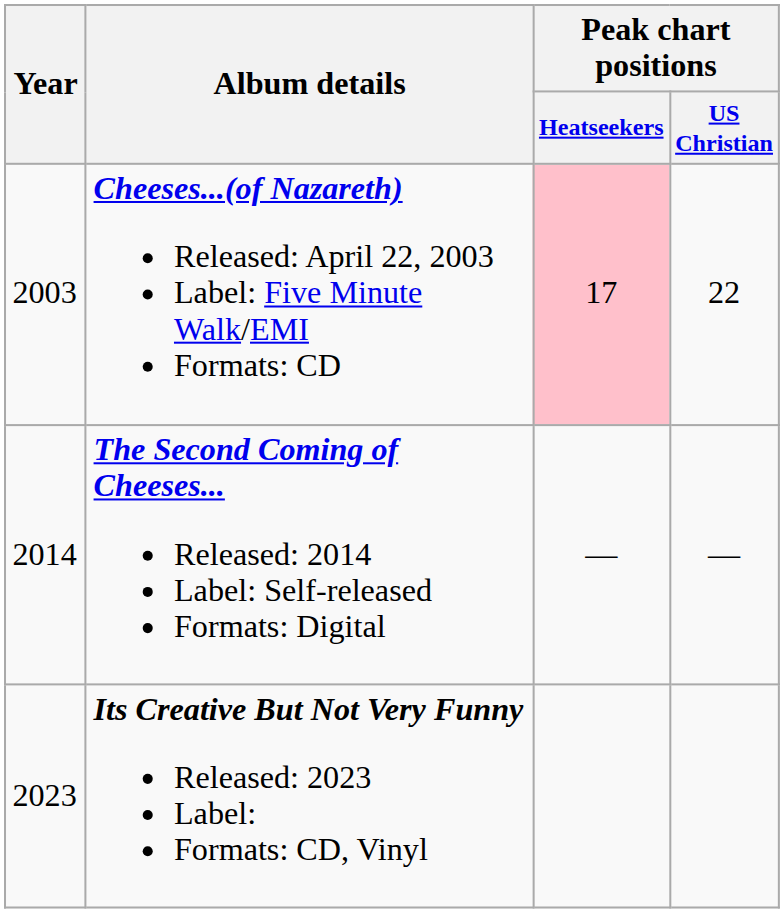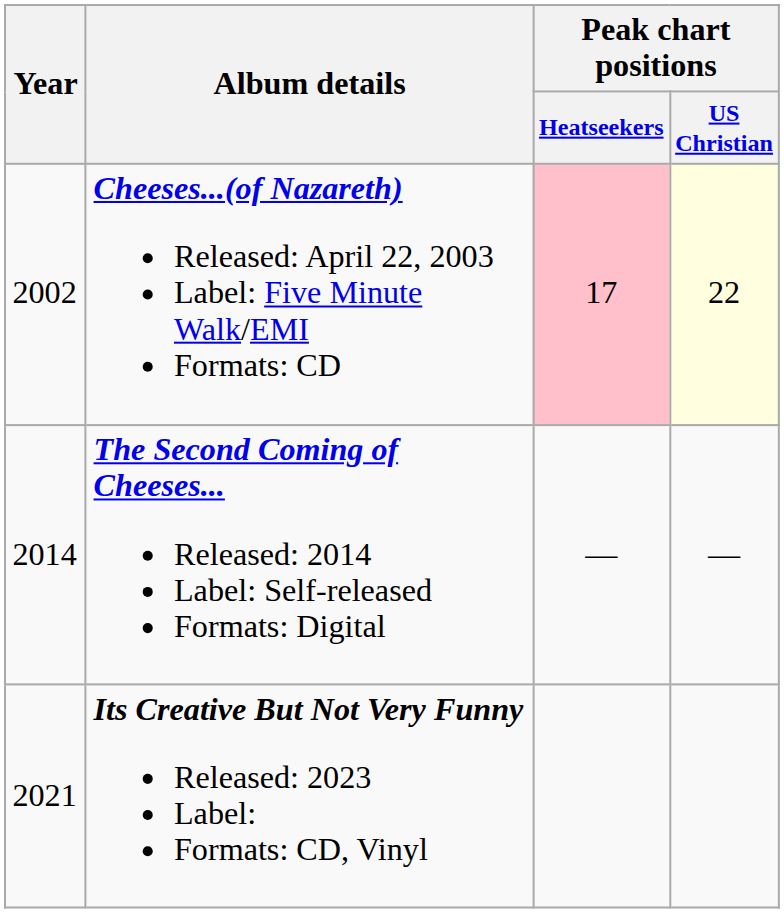row 3 | Year: 2003 -> 2002
row 3 | Peak chart positions / US Christian: no background -> lightyellow background
row 5 | Year: 2023 -> 2021
